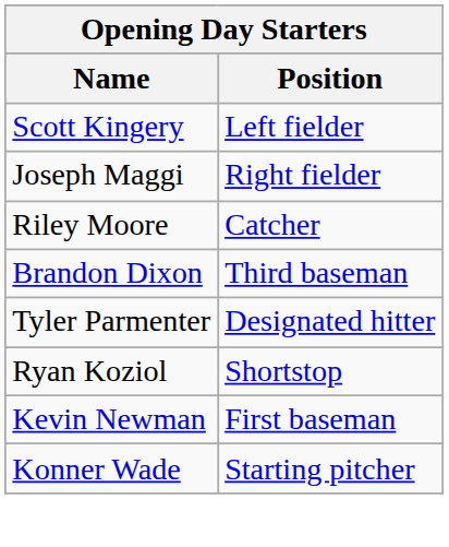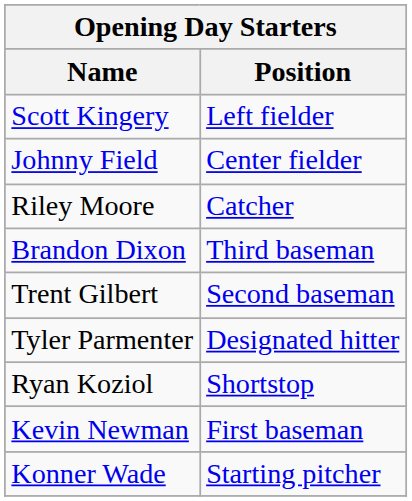- row: Joseph Maggi | Right fielder
+ row: Johnny Field | Center fielder
+ row: Trent Gilbert | Second baseman
